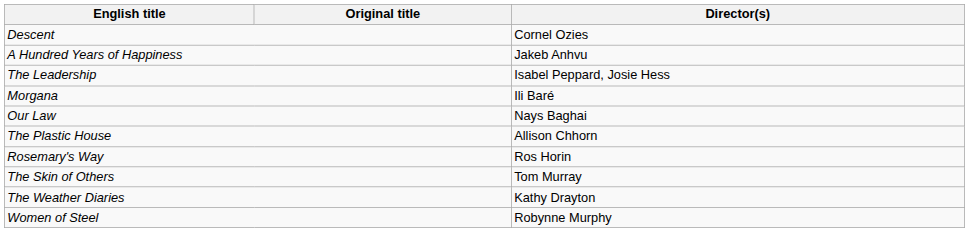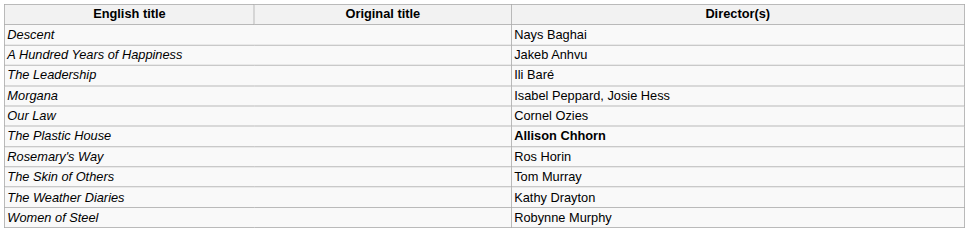Descent | Director(s): Cornel Ozies -> Nays Baghai
The Leadership | Director(s): Isabel Peppard, Josie Hess -> Ili Baré
Morgana | Director(s): Ili Baré -> Isabel Peppard, Josie Hess
Our Law | Director(s): Nays Baghai -> Cornel Ozies
The Plastic House | Director(s): normal -> bold
